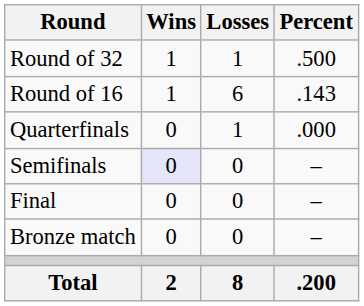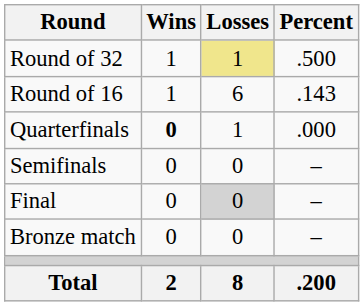Round of 32 | Losses: no background -> khaki background
Quarterfinals | Wins: normal -> bold
Semifinals | Wins: lavender background -> no background
Final | Losses: no background -> lightgrey background
